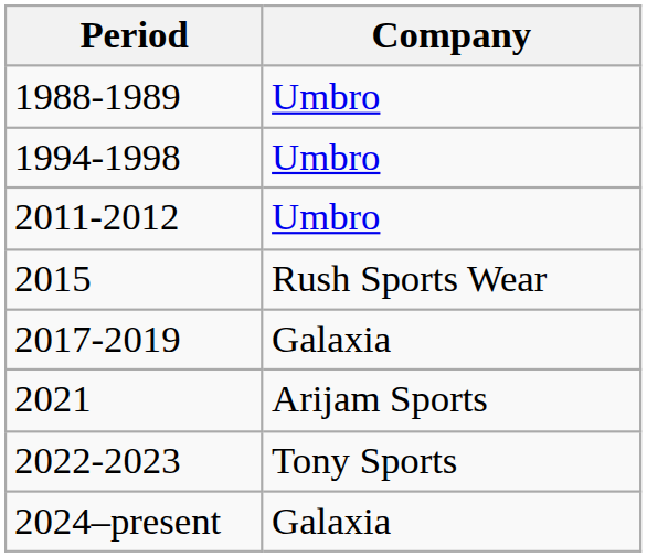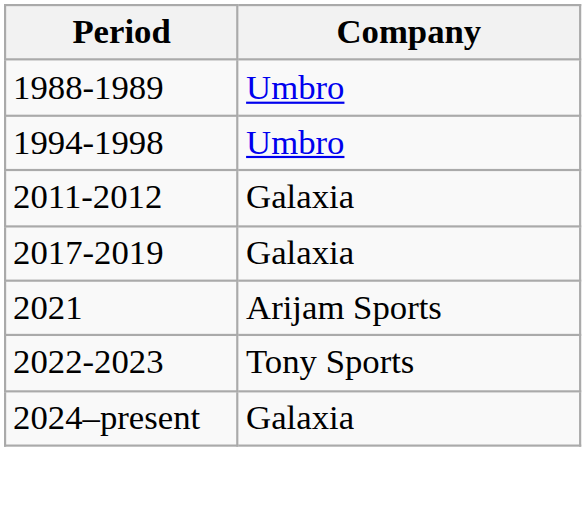2011-2012 | Company: Umbro -> Galaxia
- row: 2015 | Rush Sports Wear
